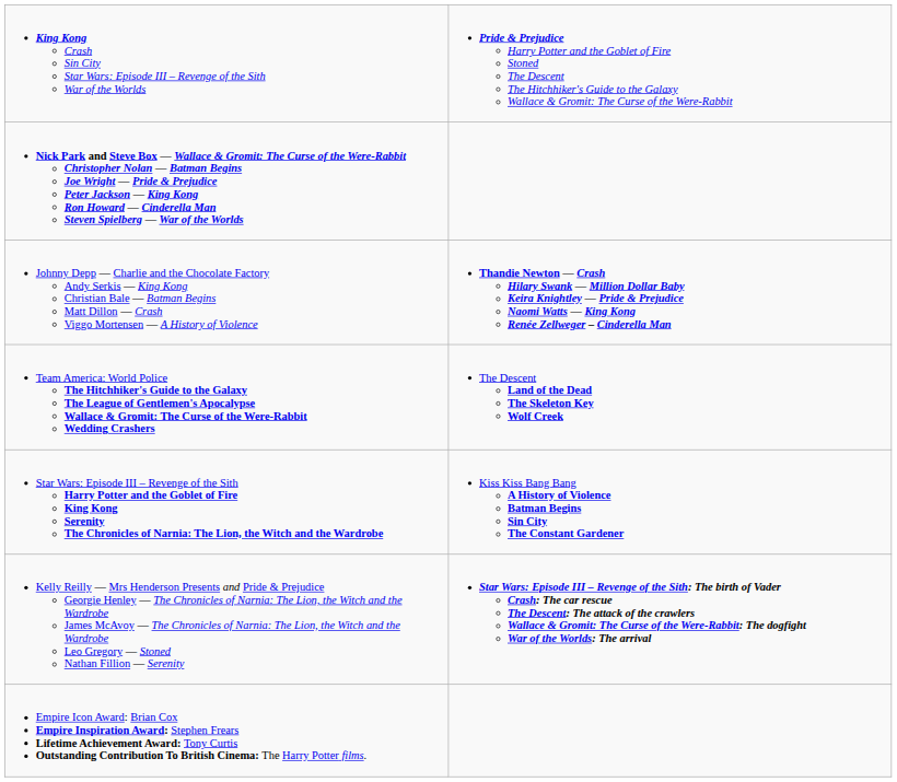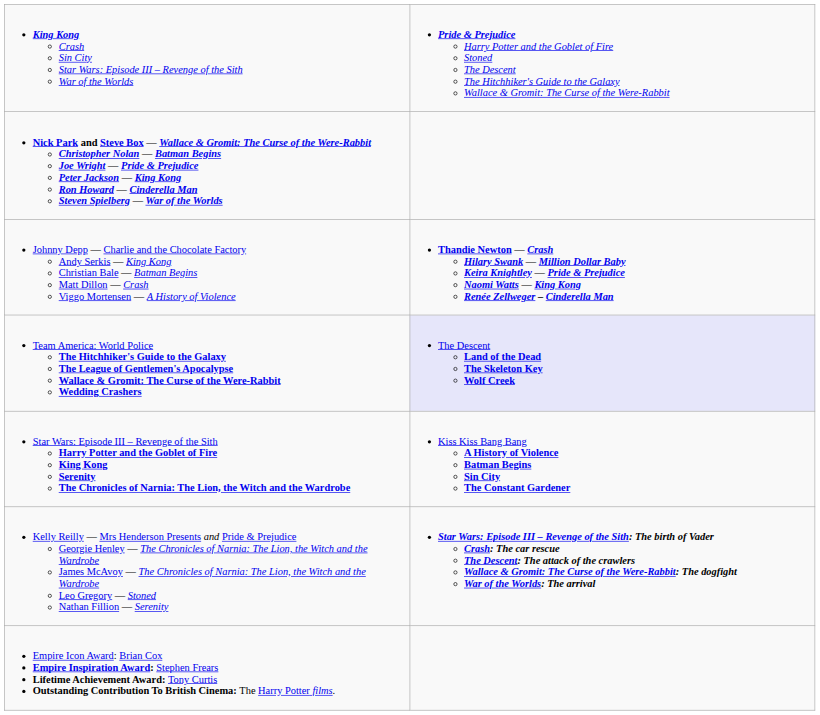row 4 | column 2: no background -> lavender background
